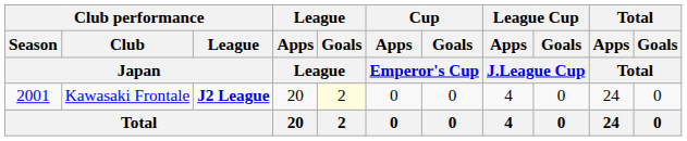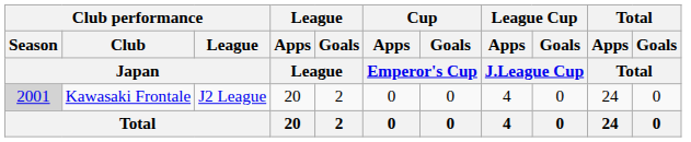Kawasaki Frontale | Club performance / Season / Japan: no background -> lightgrey background
Kawasaki Frontale | Club performance / League / Japan: bold -> normal
Kawasaki Frontale | League / Goals / League: lightyellow background -> no background
